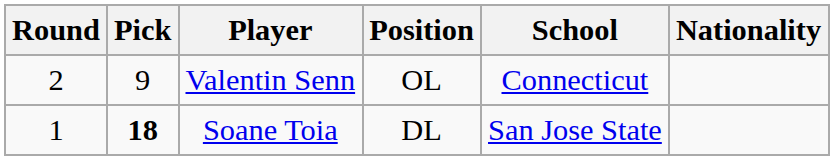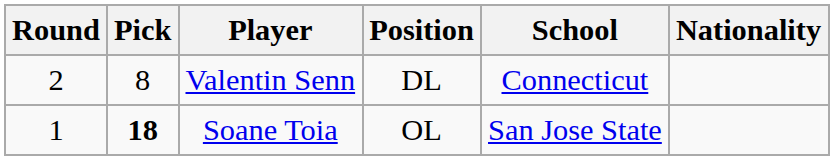Valentin Senn | Pick: 9 -> 8
Valentin Senn | Position: OL -> DL
Soane Toia | Position: DL -> OL
